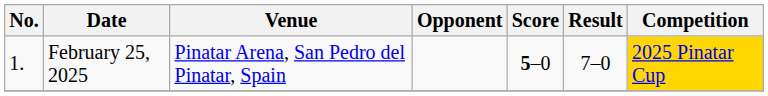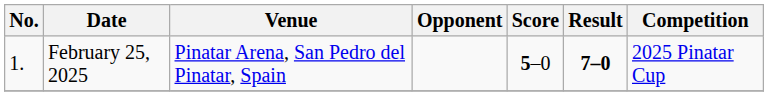February 25, 2025 | Result: normal -> bold
February 25, 2025 | Competition: gold background -> no background
